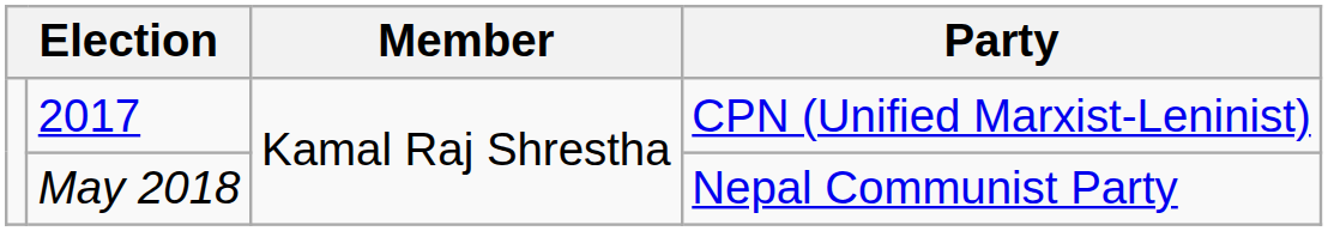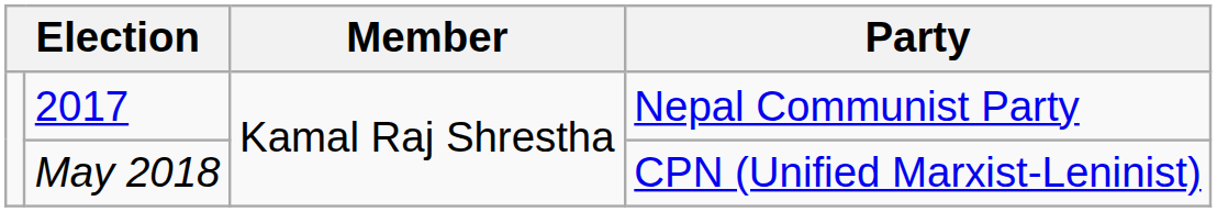2017 | Party: CPN (Unified Marxist-Leninist) -> Nepal Communist Party
May 2018 | Party: Nepal Communist Party -> CPN (Unified Marxist-Leninist)
